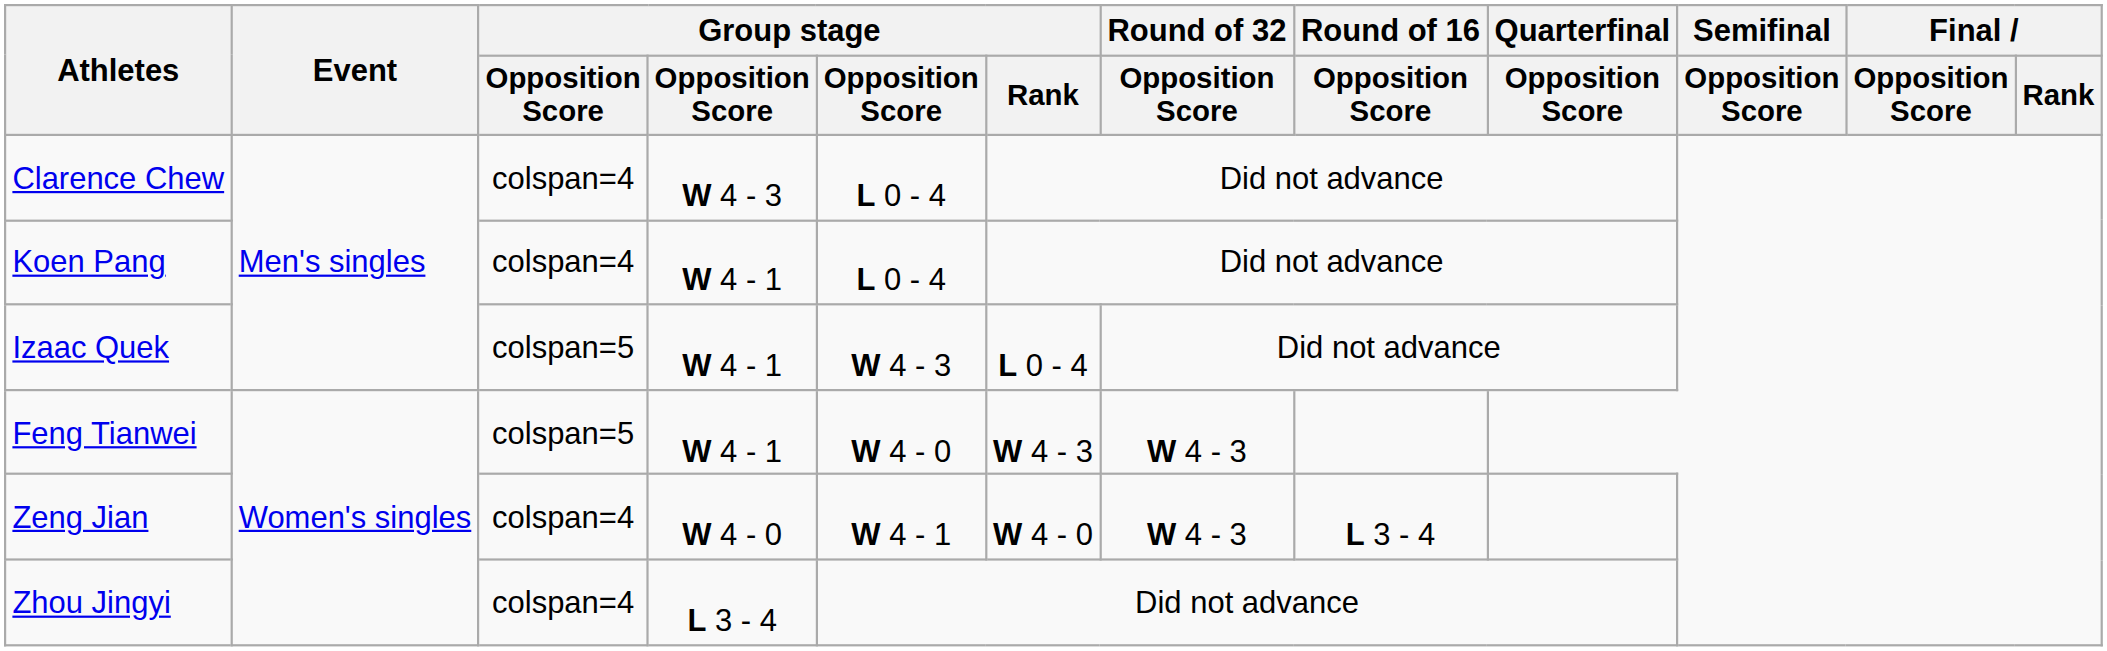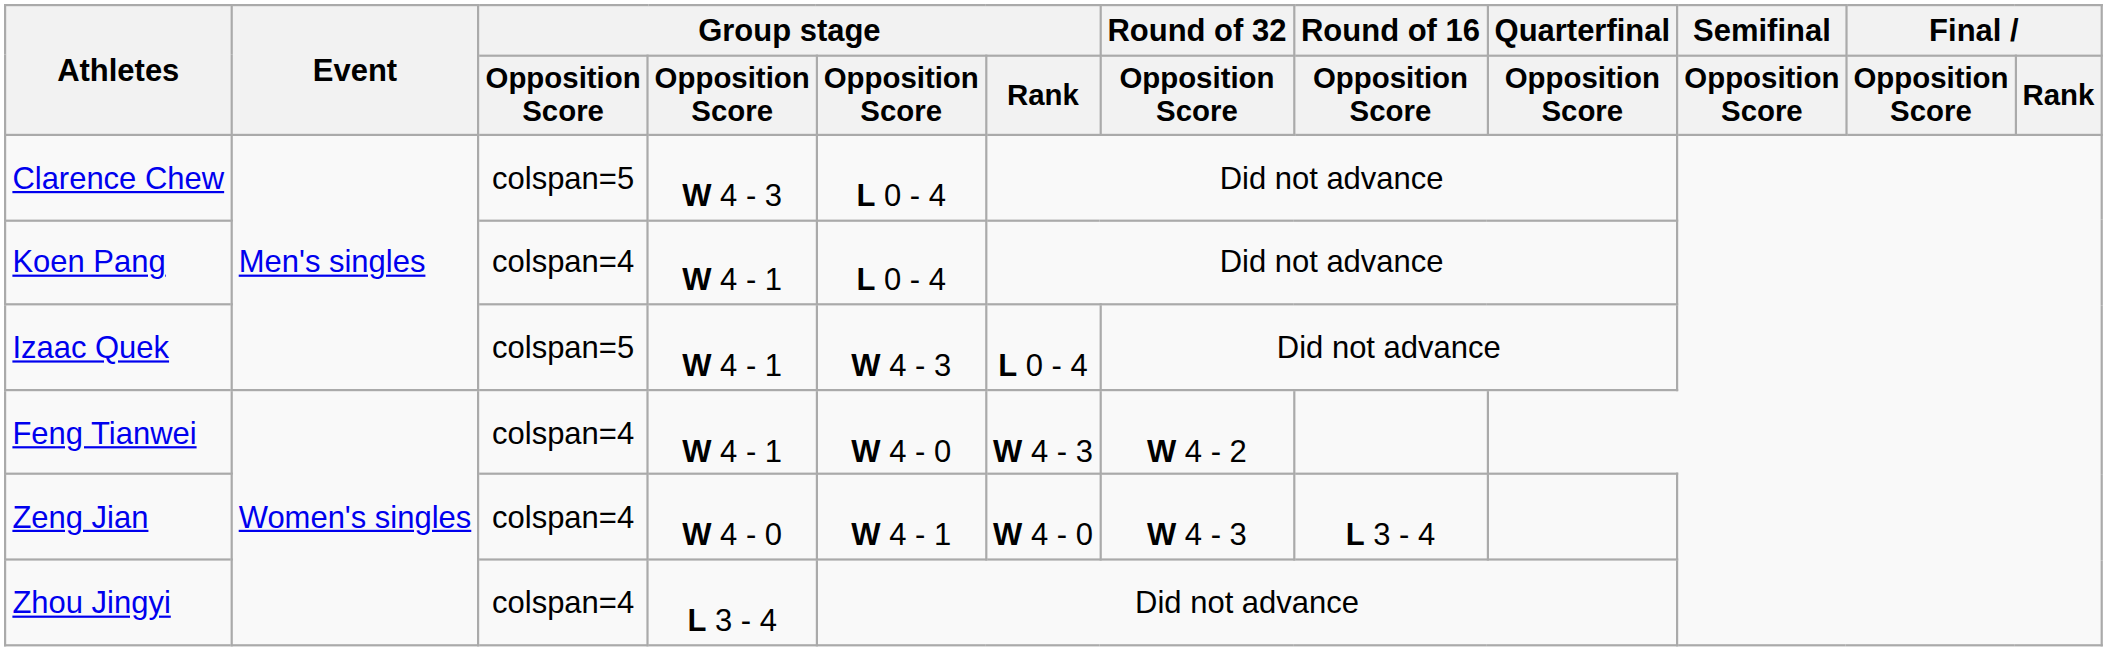Clarence Chew | column 3: colspan=4 -> colspan=5
Feng Tianwei | column 3: colspan=5 -> colspan=4
Feng Tianwei | Round of 32 / Opposition Score: W 4 - 3 -> W 4 - 2
